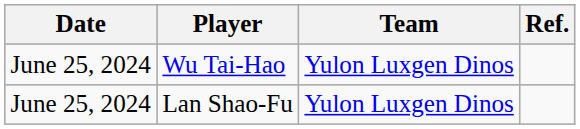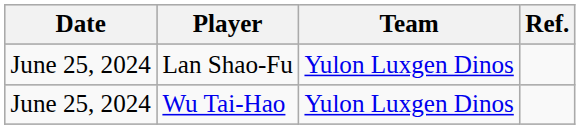rows swapped: Wu Tai-Hao <-> Lan Shao-Fu
